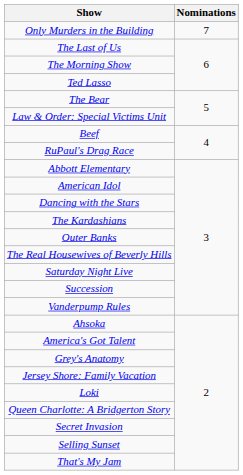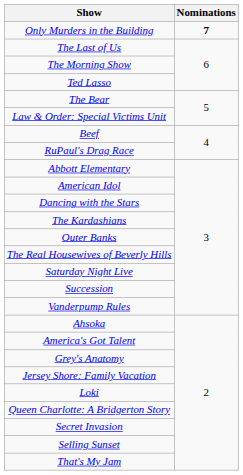Only Murders in the Building | Nominations: normal -> bold
